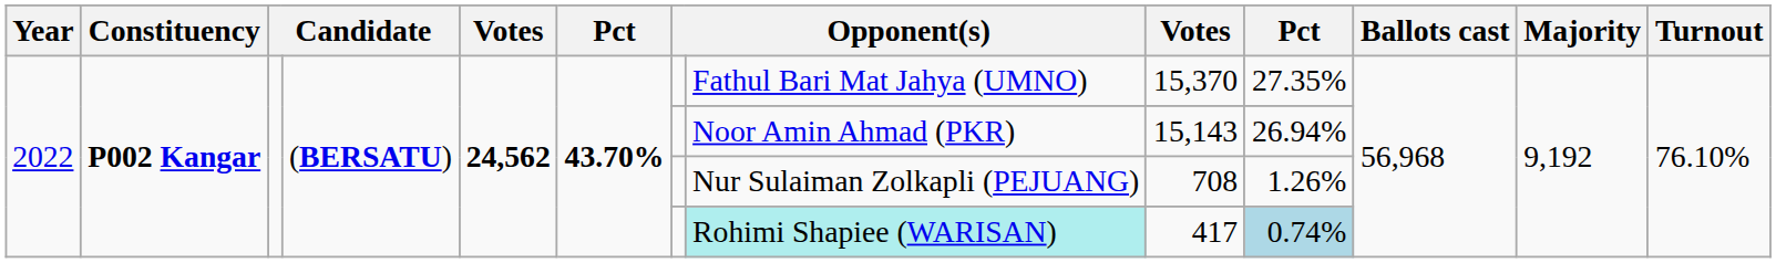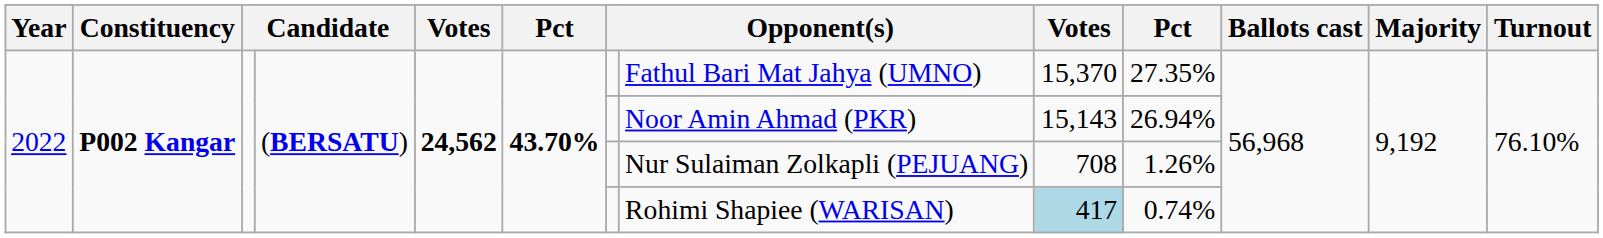row 5 | column 8: paleturquoise background -> no background
row 5 | column 9: no background -> lightblue background
row 5 | column 10: lightblue background -> no background
